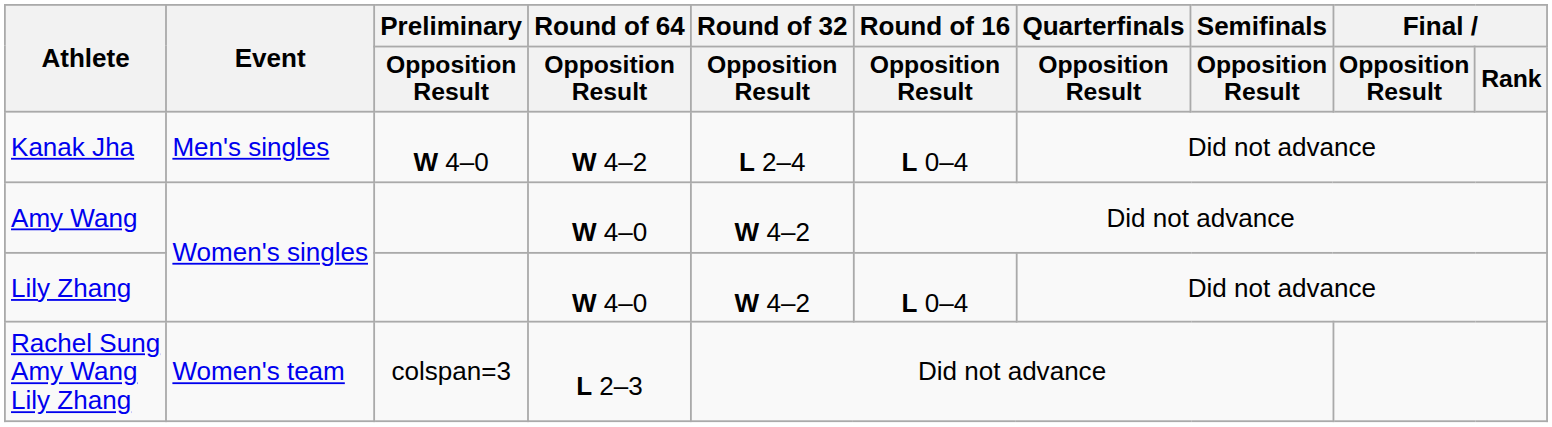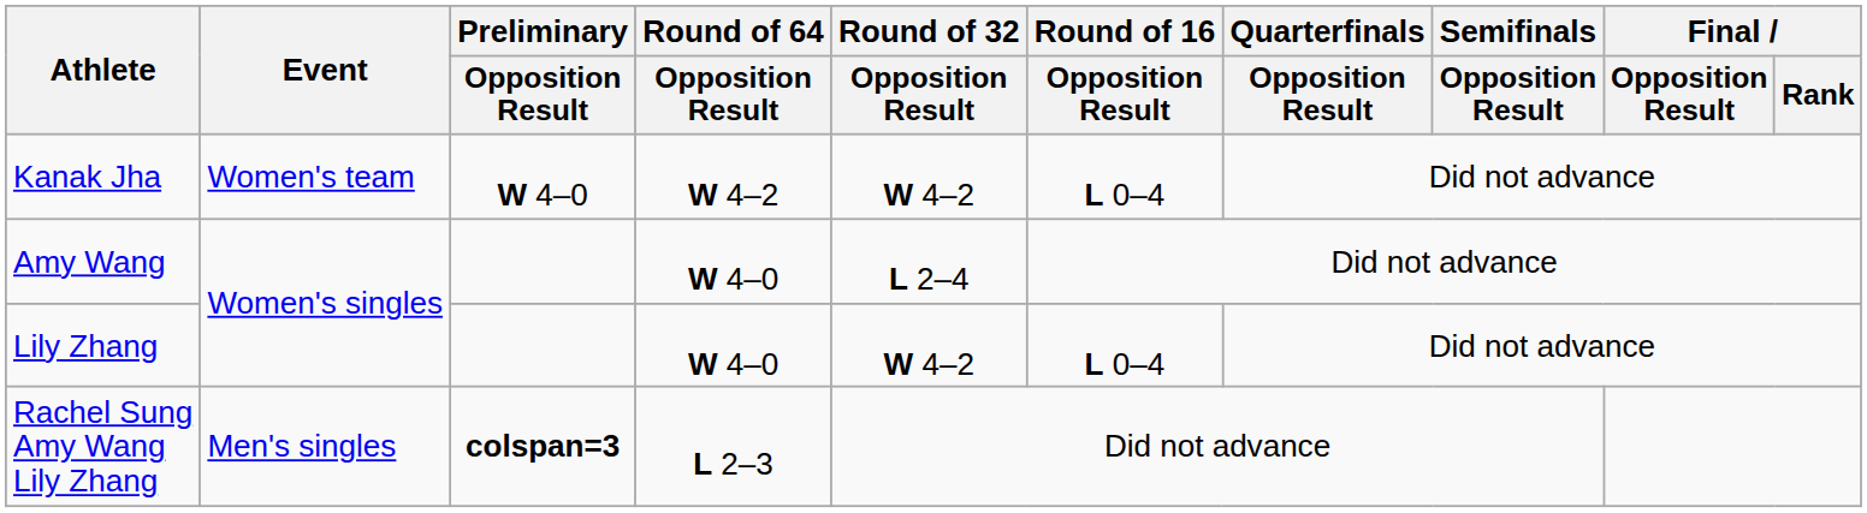Kanak Jha | Event: Men's singles -> Women's team
Kanak Jha | Round of 32 / Opposition Result: L 2–4 -> W 4–2
Amy Wang | Round of 32 / Opposition Result: W 4–2 -> L 2–4
Rachel Sung Amy Wang Lily Zhang | Event: Women's team -> Men's singles
Rachel Sung Amy Wang Lily Zhang | Preliminary / Opposition Result: normal -> bold
